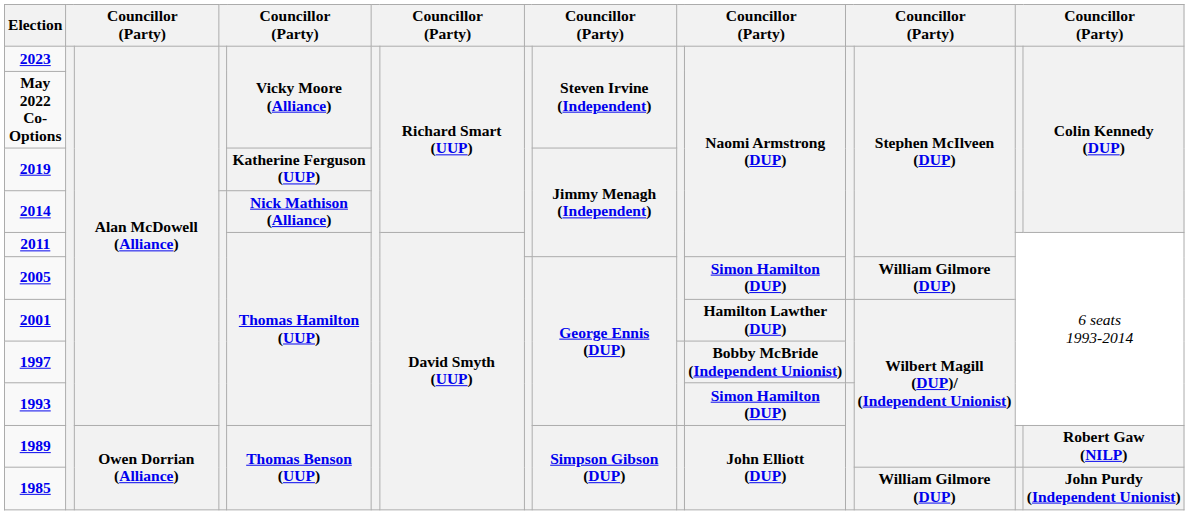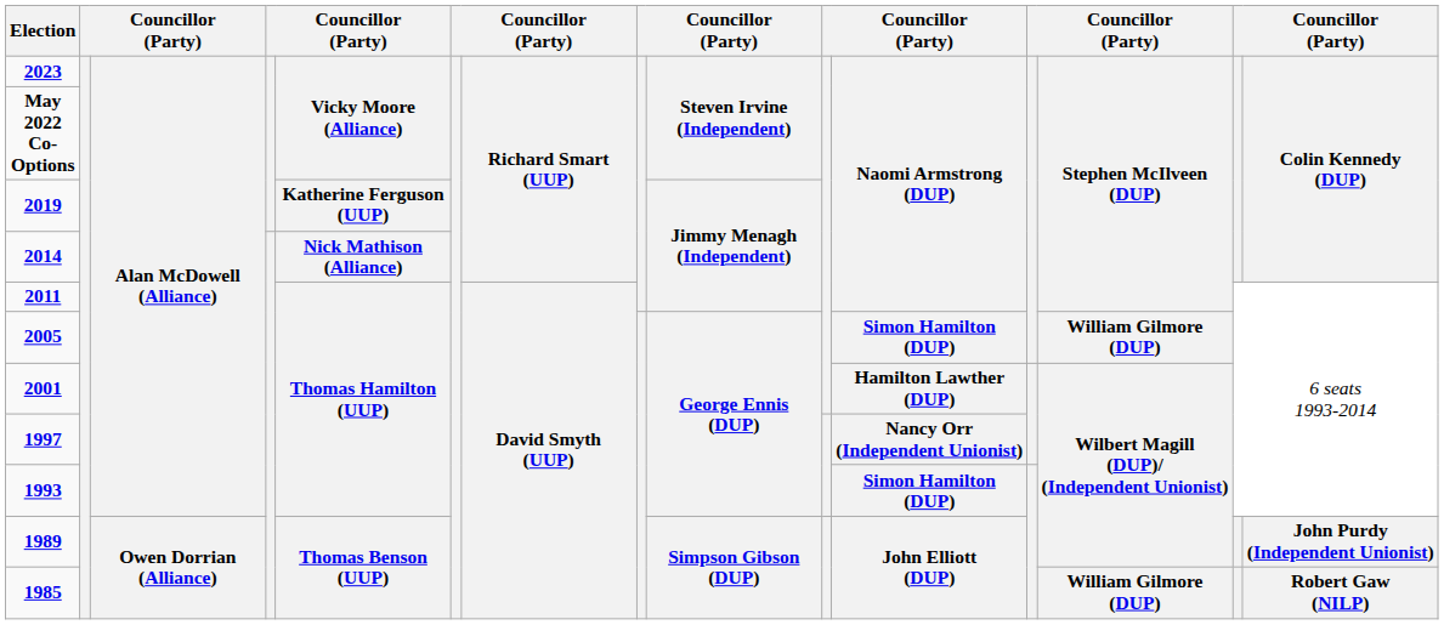1997 | column 11: Bobby McBride (Independent Unionist) -> Nancy Orr (Independent Unionist)
1989 | column 15: Robert Gaw (NILP) -> John Purdy (Independent Unionist)
1985 | column 15: John Purdy (Independent Unionist) -> Robert Gaw (NILP)
